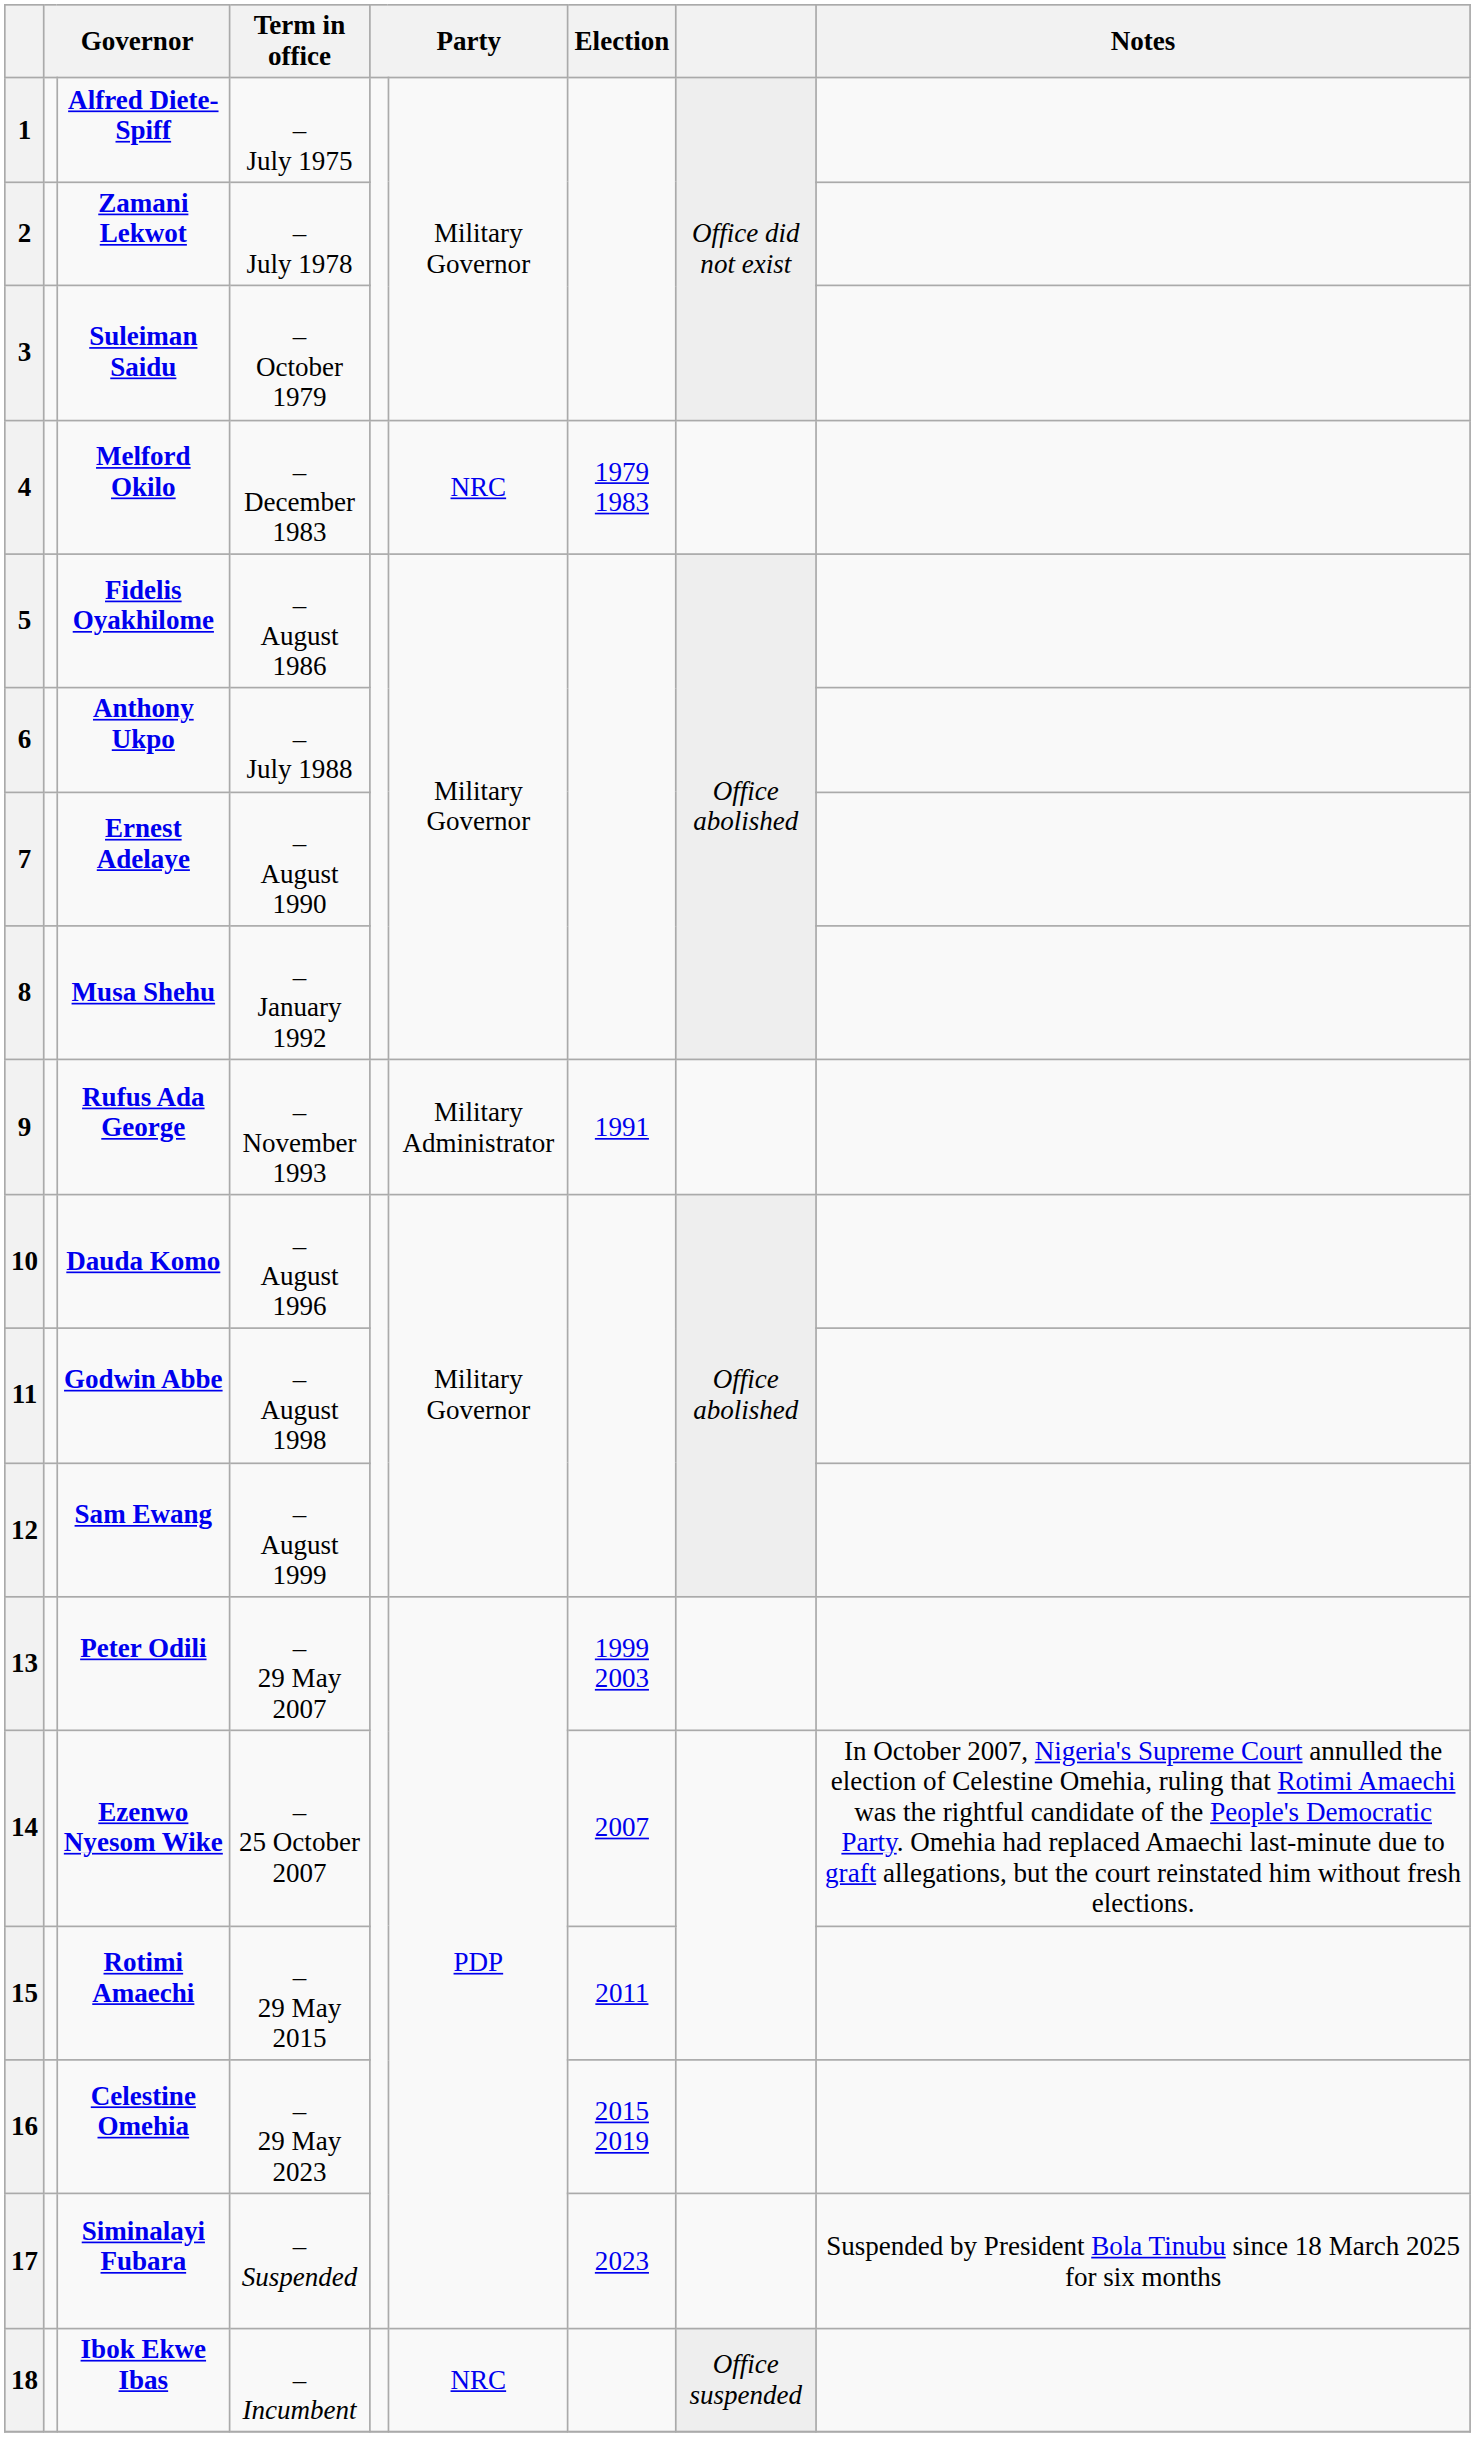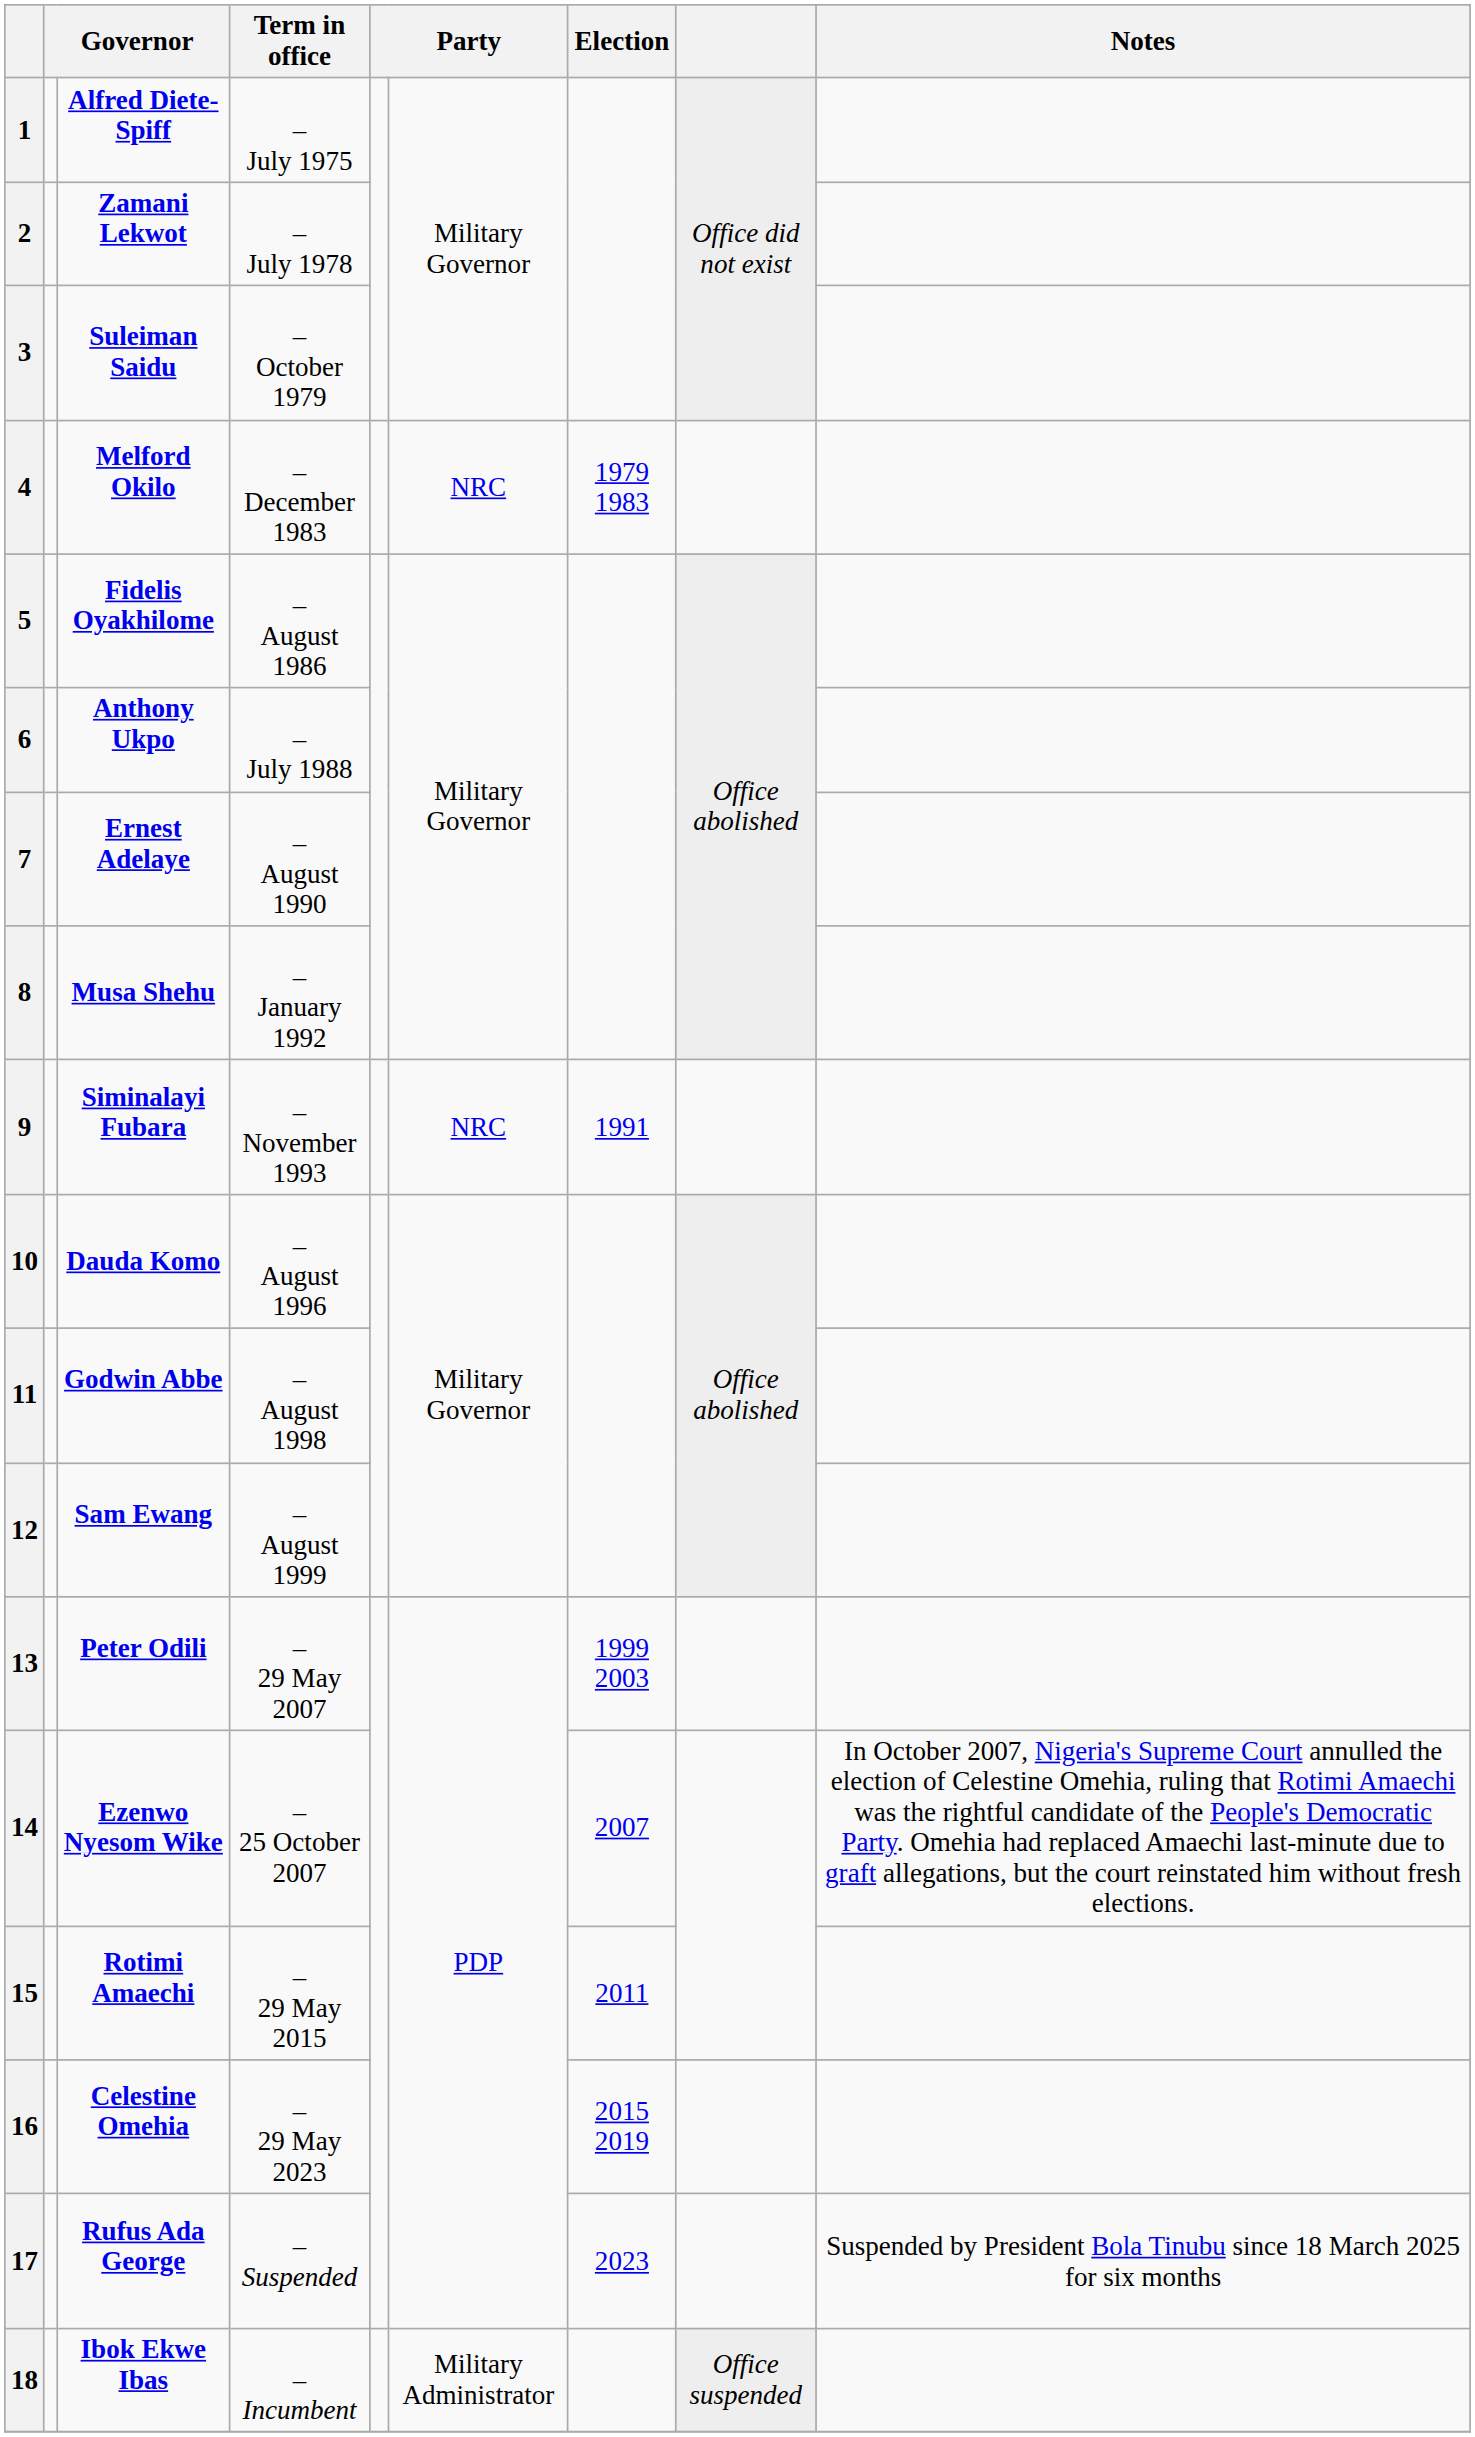9 | column 3: Rufus Ada George -> Siminalayi Fubara
9 | column 6: Military Administrator -> NRC
17 | column 3: Siminalayi Fubara -> Rufus Ada George
18 | column 6: NRC -> Military Administrator
